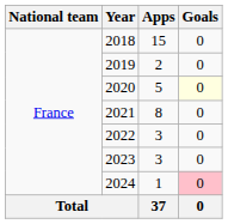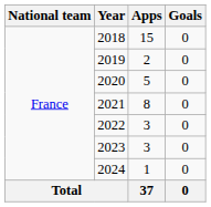2020 | Goals: lightyellow background -> no background
2024 | Goals: pink background -> no background
